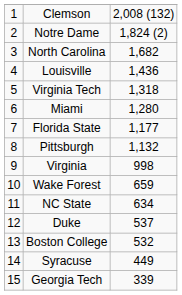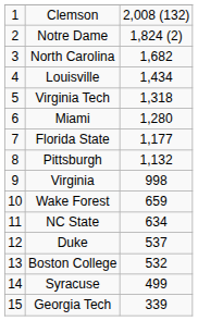Louisville | column 3: 1,436 -> 1,434
Syracuse | column 3: 449 -> 499
